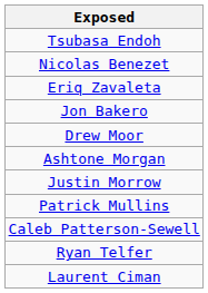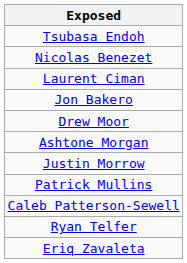row 4 | column 1: Eriq Zavaleta -> Laurent Ciman
row 12 | column 1: Laurent Ciman -> Eriq Zavaleta
